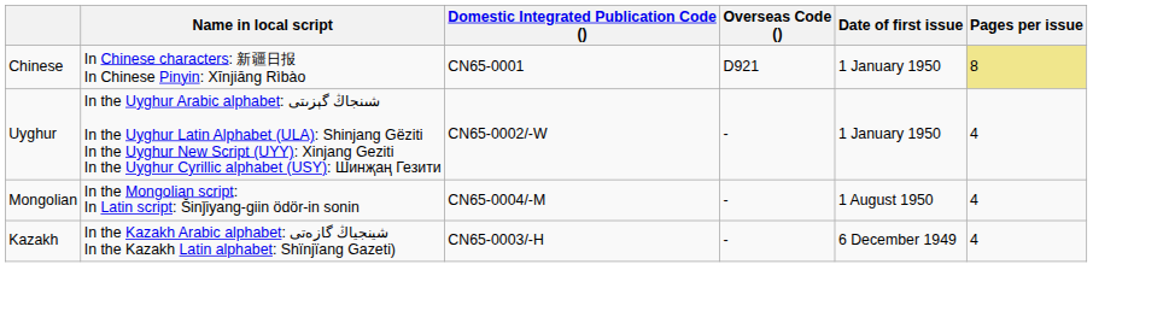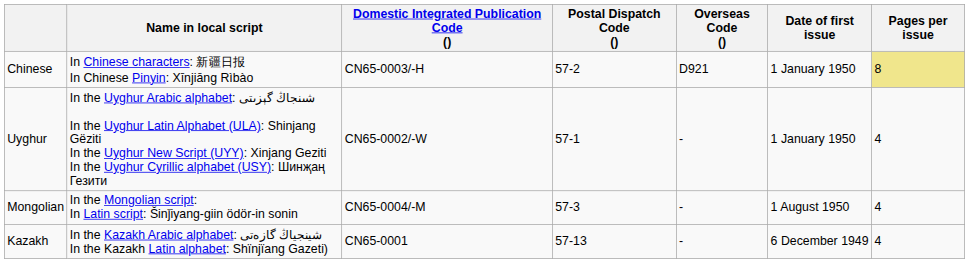+ column: Postal Dispatch Code () | 57-2 | 57-1 | 57-3 | 57-13
Chinese | Domestic Integrated Publication Code (): CN65-0001 -> CN65-0003/-H
Kazakh | Domestic Integrated Publication Code (): CN65-0003/-H -> CN65-0001
